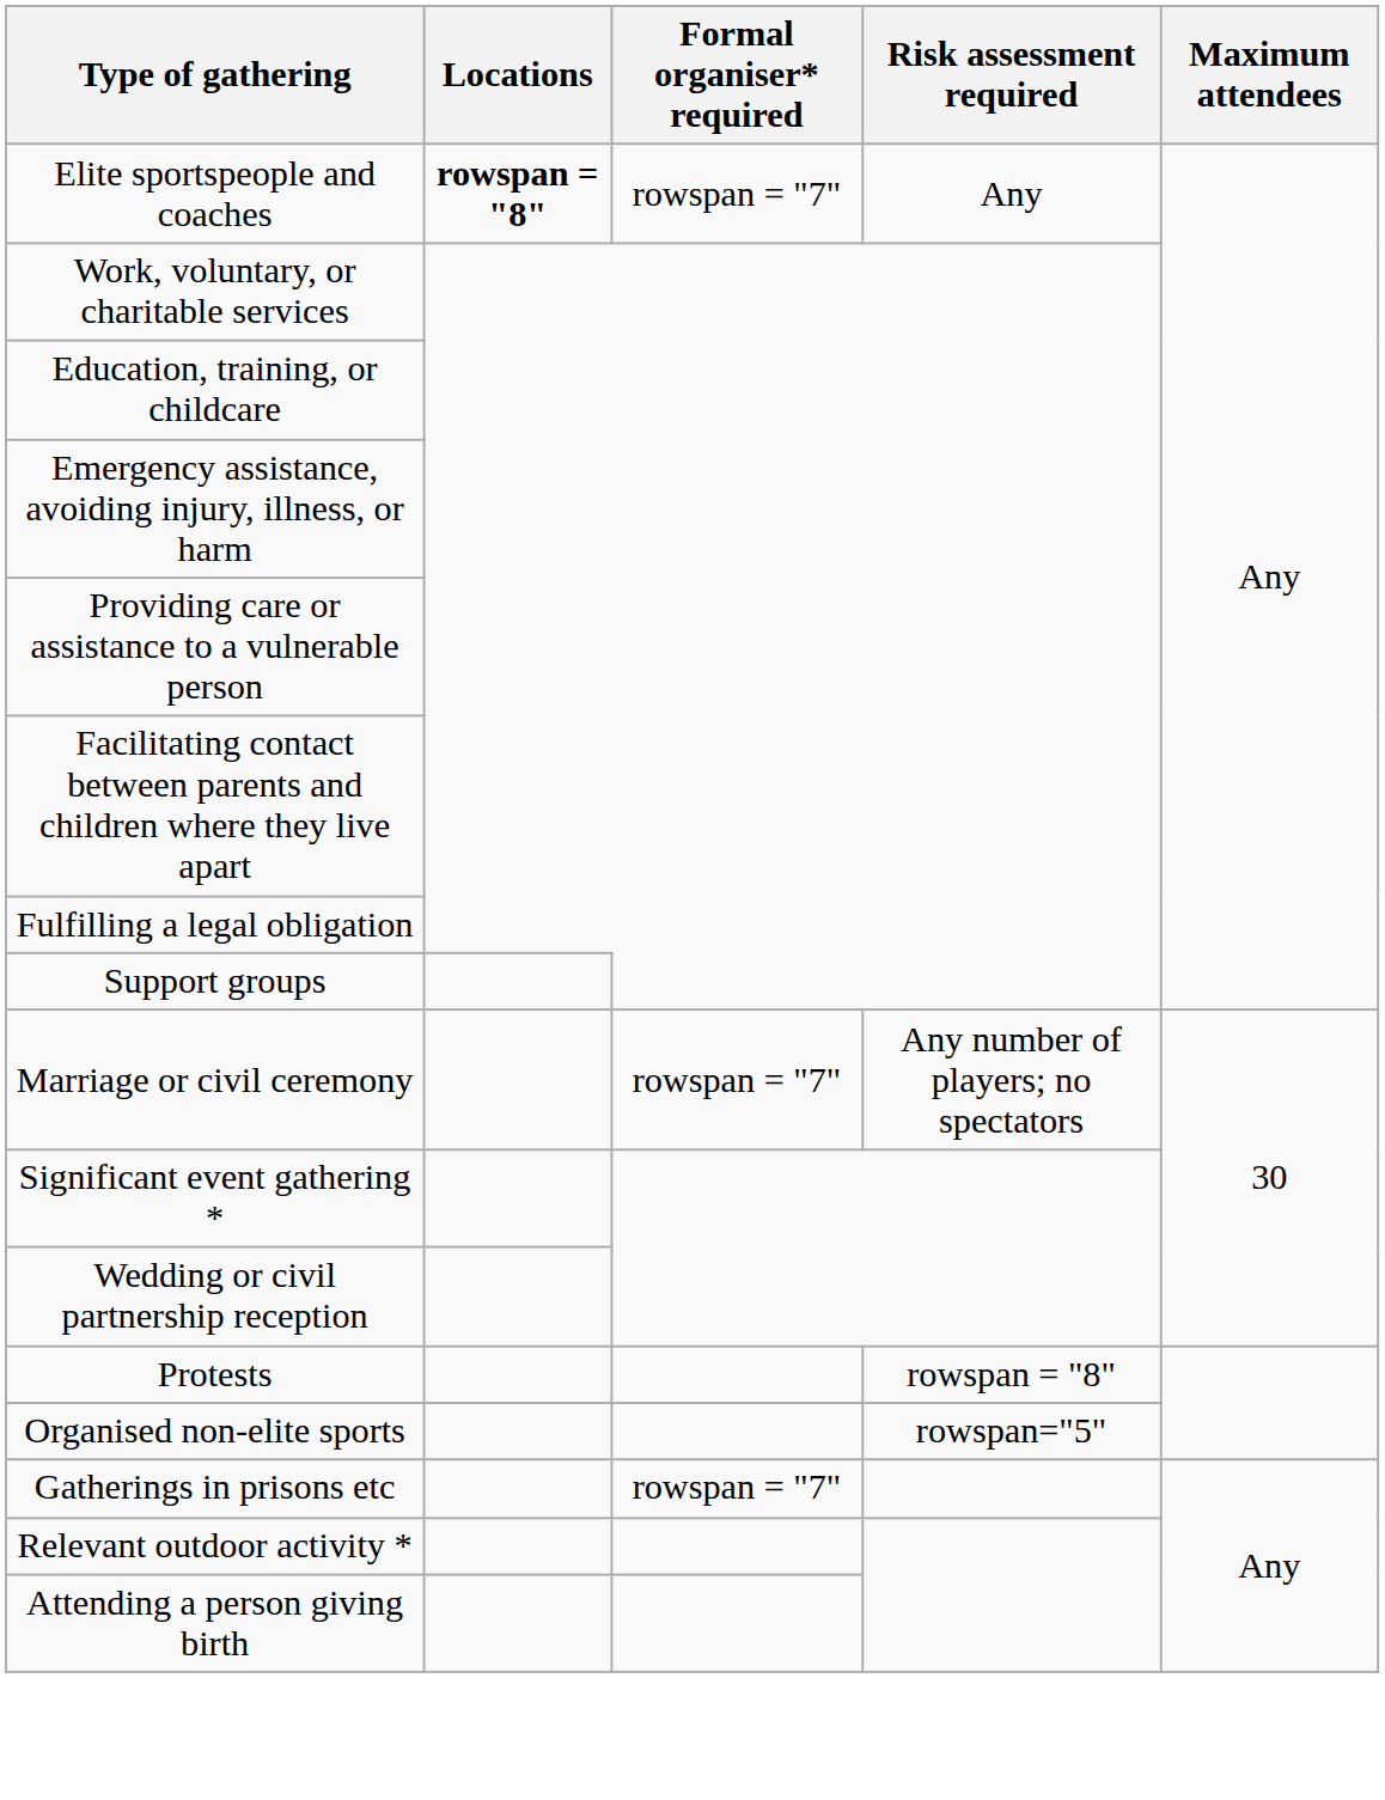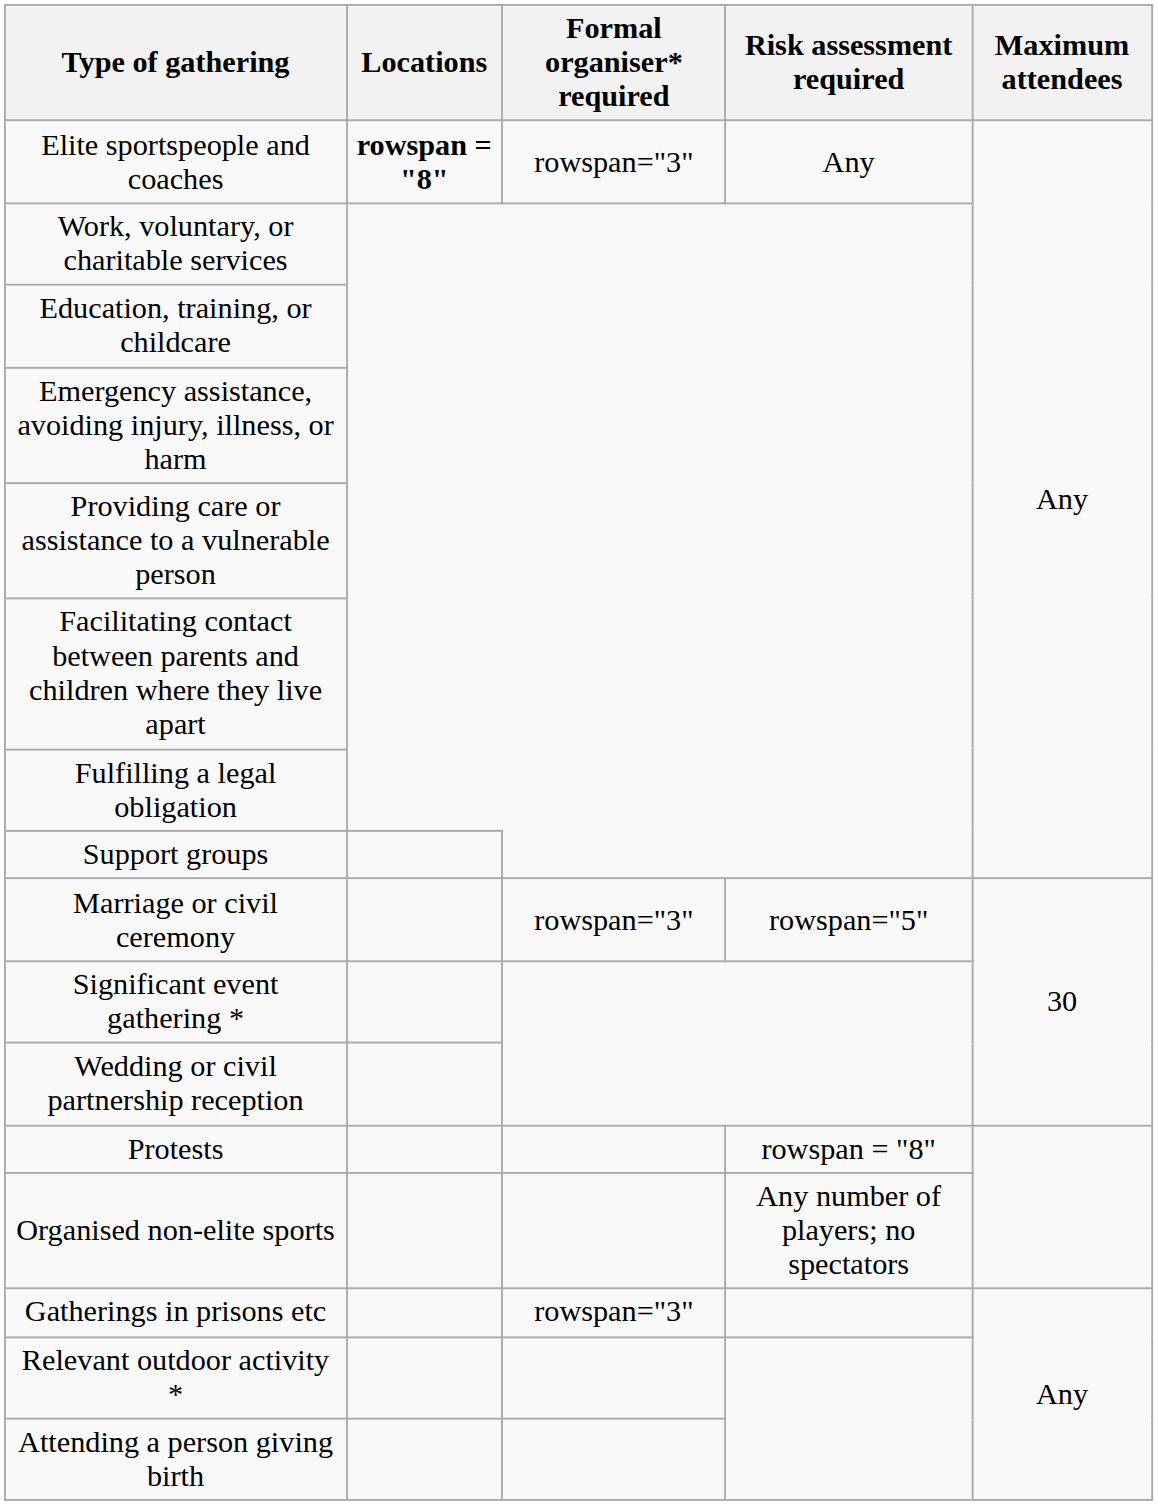Elite sportspeople and coaches | Formal organiser* required: rowspan = "7" -> rowspan="3"
Marriage or civil ceremony | Formal organiser* required: rowspan = "7" -> rowspan="3"
Marriage or civil ceremony | Risk assessment required: Any number of players; no spectators -> rowspan="5"
Organised non-elite sports | Risk assessment required: rowspan="5" -> Any number of players; no spectators
Gatherings in prisons etc | Formal organiser* required: rowspan = "7" -> rowspan="3"
